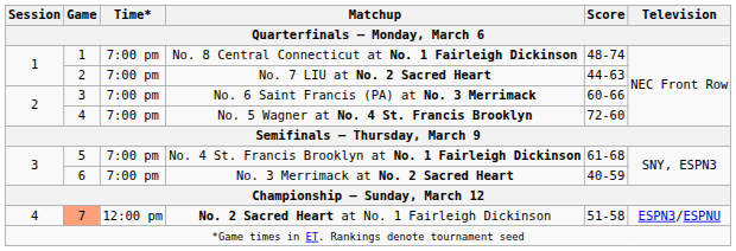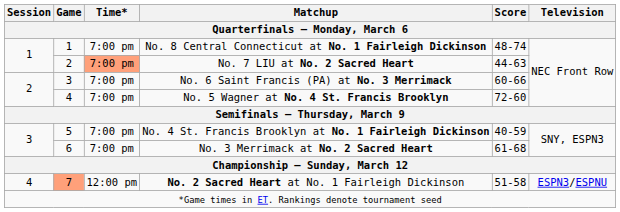No. 7 LIU at No. 2 Sacred Heart | Time*: no background -> lightsalmon background
No. 4 St. Francis Brooklyn at No. 1 Fairleigh Dickinson | Score: 61-68 -> 40-59
No. 3 Merrimack at No. 2 Sacred Heart | Score: 40-59 -> 61-68
